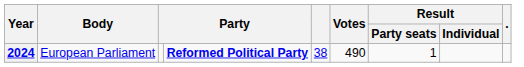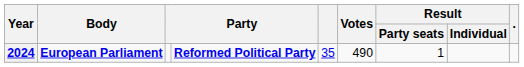2024 | Body: normal -> bold
2024 | column 5: 38 -> 35
